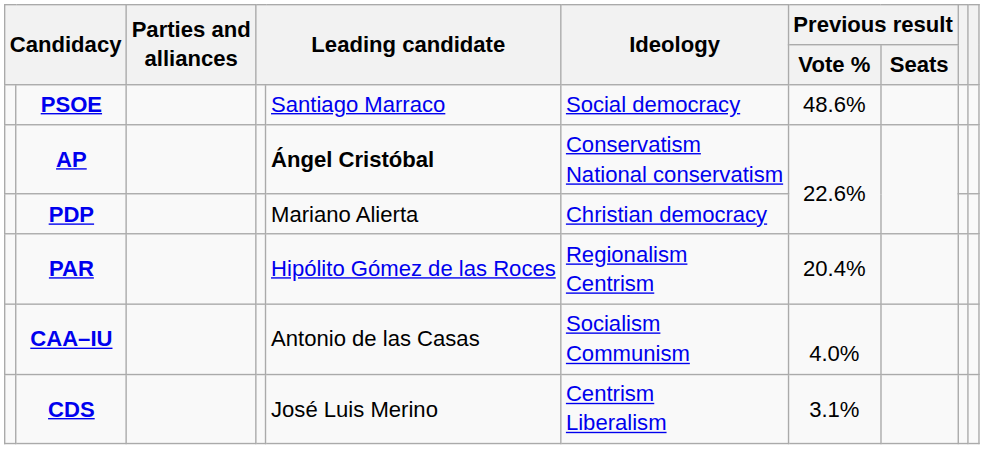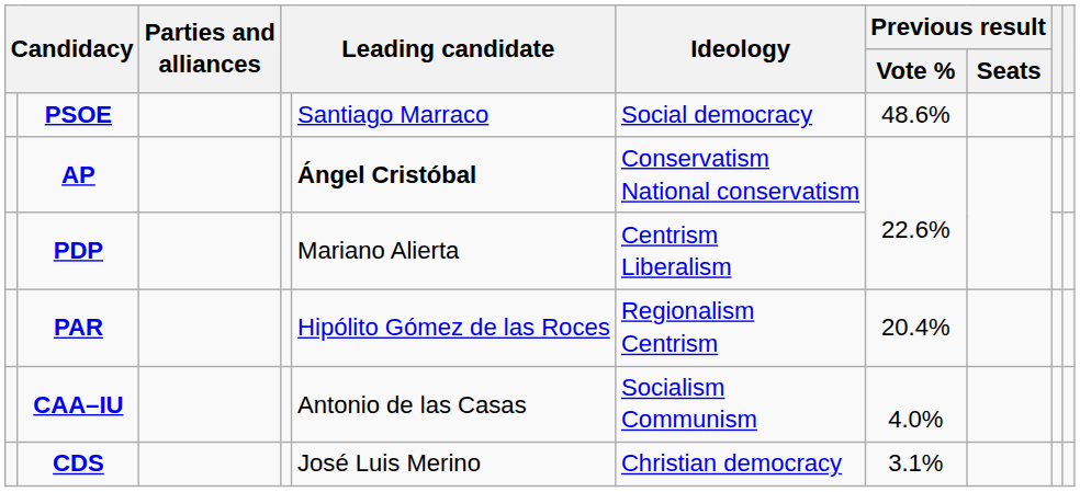PDP | Ideology: Christian democracy -> Centrism Liberalism
CDS | Ideology: Centrism Liberalism -> Christian democracy
